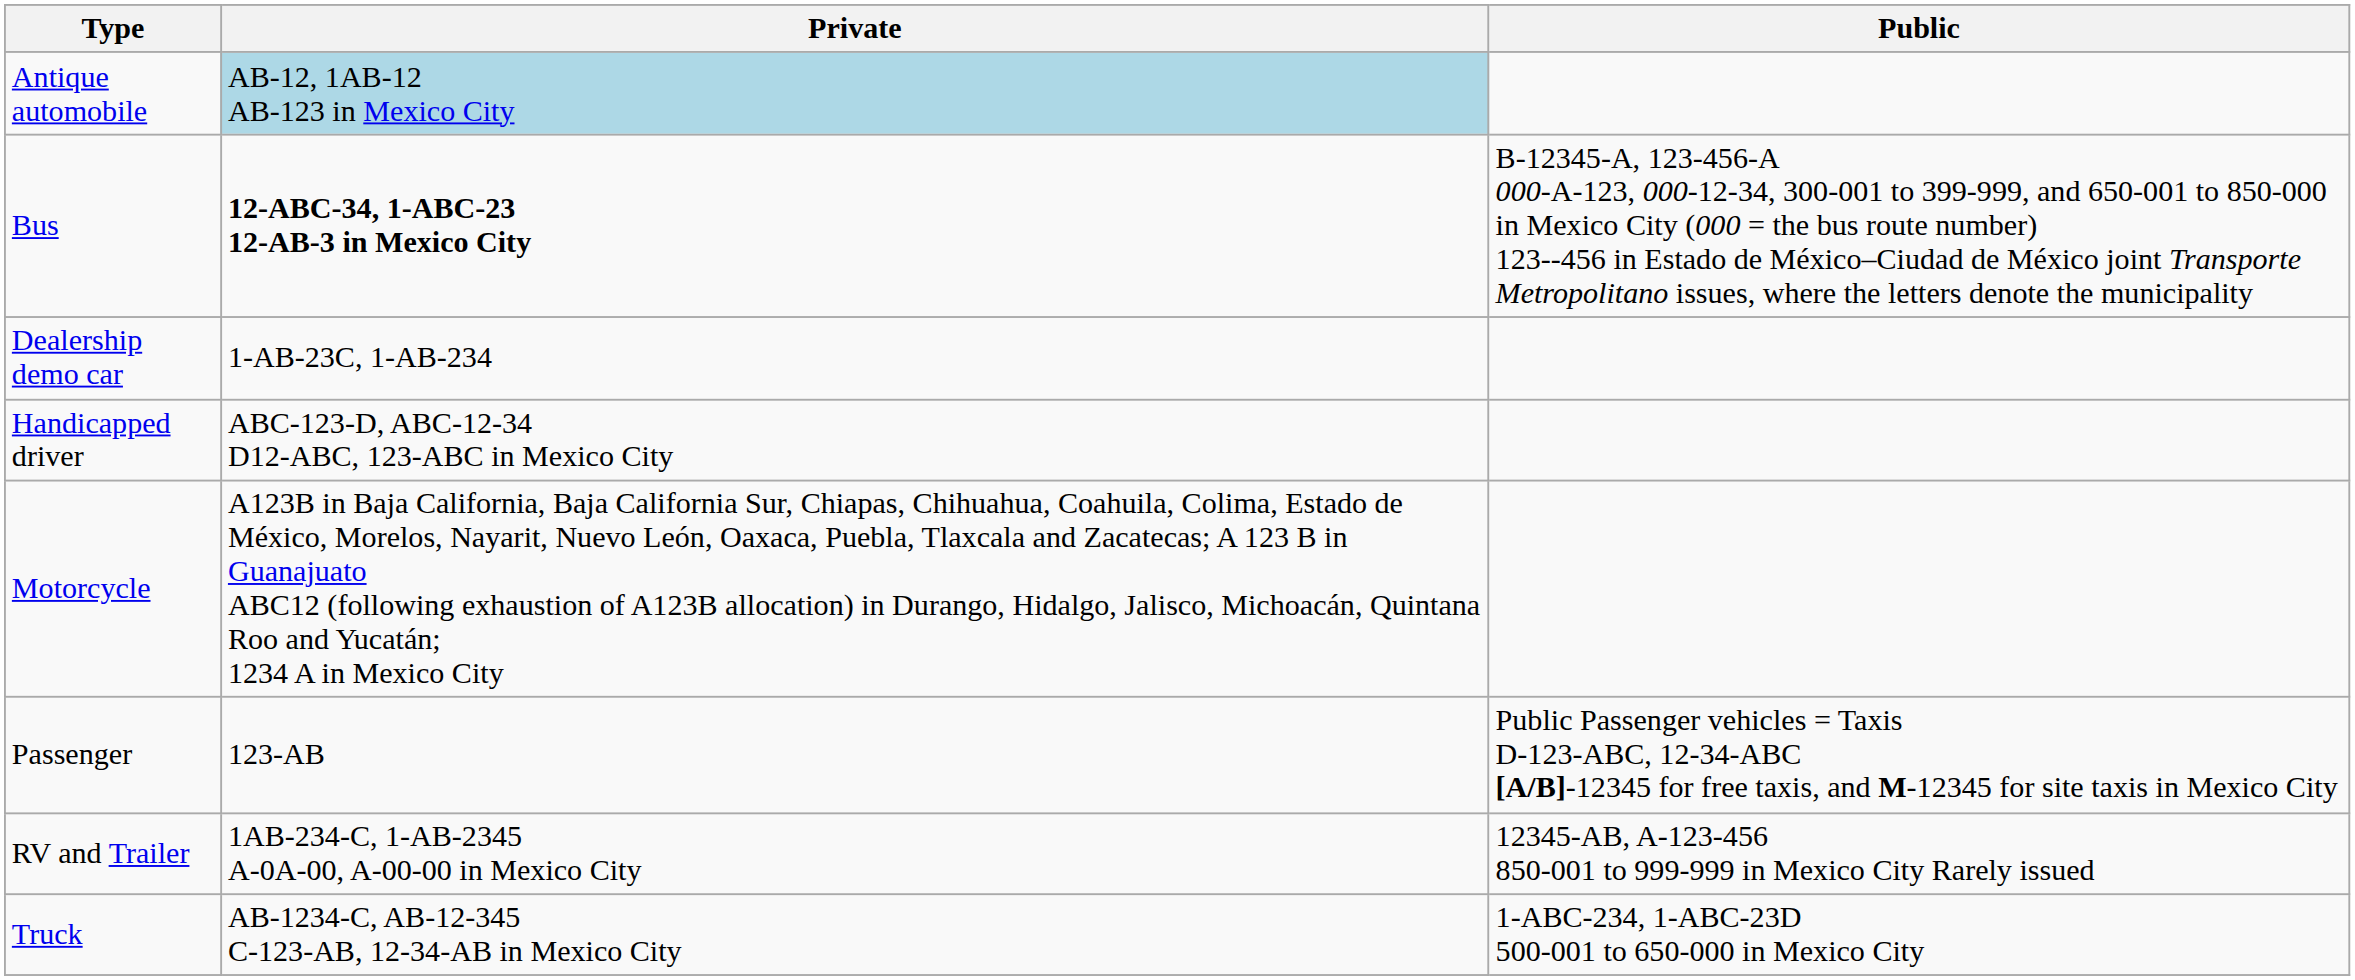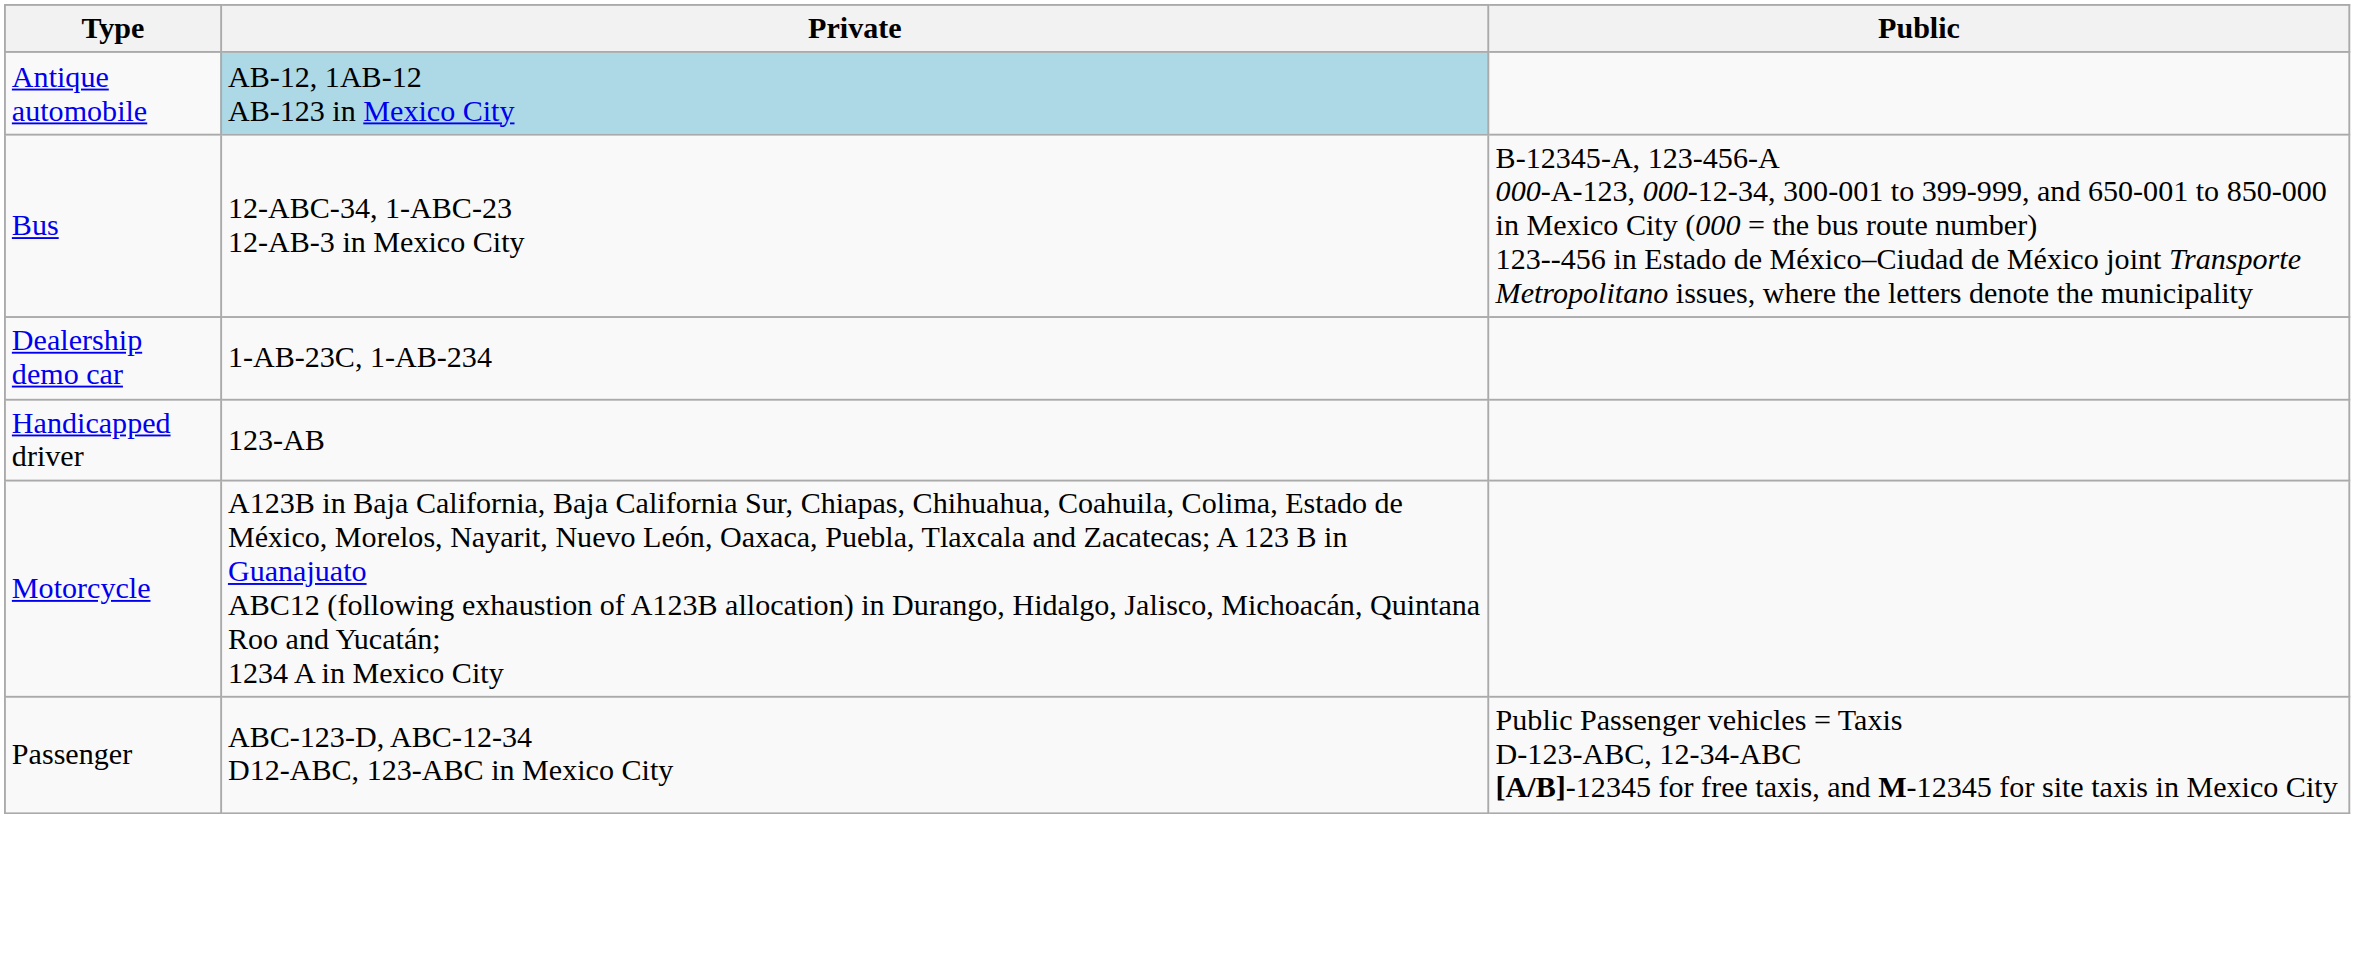Bus | Private: bold -> normal
Handicapped driver | Private: ABC-123-D, ABC-12-34 D12-ABC, 123-ABC in Mexico City -> 123-AB
Passenger | Private: 123-AB -> ABC-123-D, ABC-12-34 D12-ABC, 123-ABC in Mexico City
- row: RV and Trailer | 1AB-234-C, 1-AB-2345 A-0A-00, A-00-00 in Mexico City | 12345-AB, A-123-456 850-001 to 999-999 in Mexico City Rarely issued
- row: Truck | AB-1234-C, AB-12-345 C-123-AB, 12-34-AB in Mexico City | 1-ABC-234, 1-ABC-23D 500-001 to 650-000 in Mexico City
